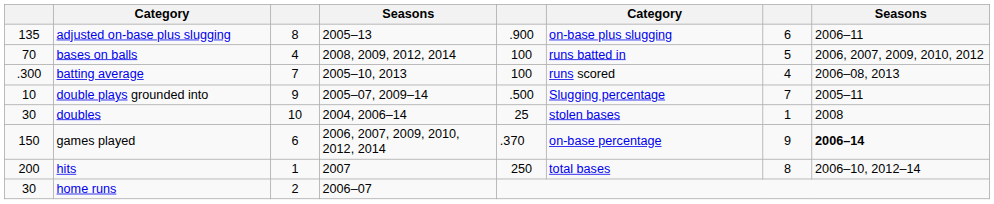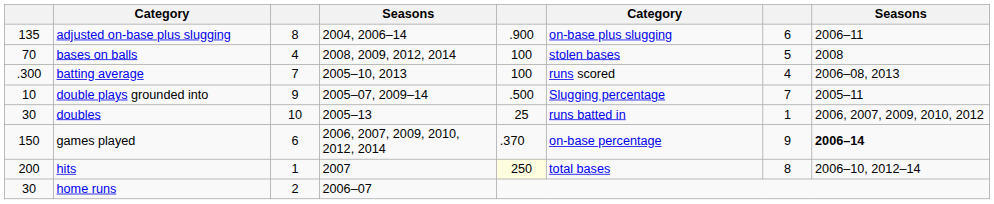adjusted on-base plus slugging | column 4: 2005–13 -> 2004, 2006–14
bases on balls | column 6: runs batted in -> stolen bases
bases on balls | column 8: 2006, 2007, 2009, 2010, 2012 -> 2008
doubles | column 4: 2004, 2006–14 -> 2005–13
doubles | column 6: stolen bases -> runs batted in
doubles | column 8: 2008 -> 2006, 2007, 2009, 2010, 2012
hits | column 5: no background -> lightyellow background
